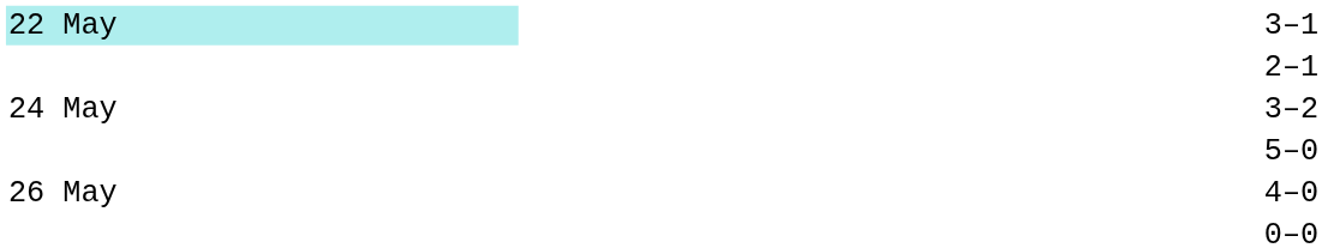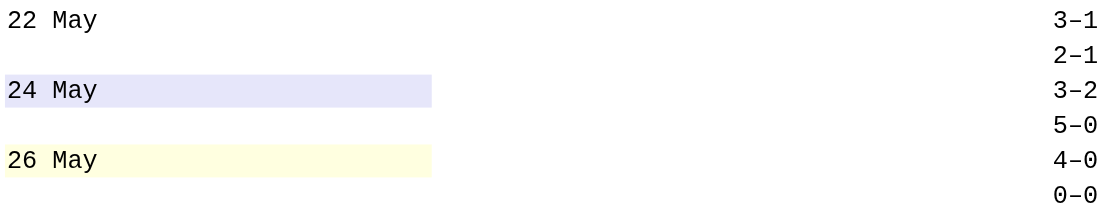3–1 | column 1: paleturquoise background -> no background
3–2 | column 1: no background -> lavender background
4–0 | column 1: no background -> lightyellow background
